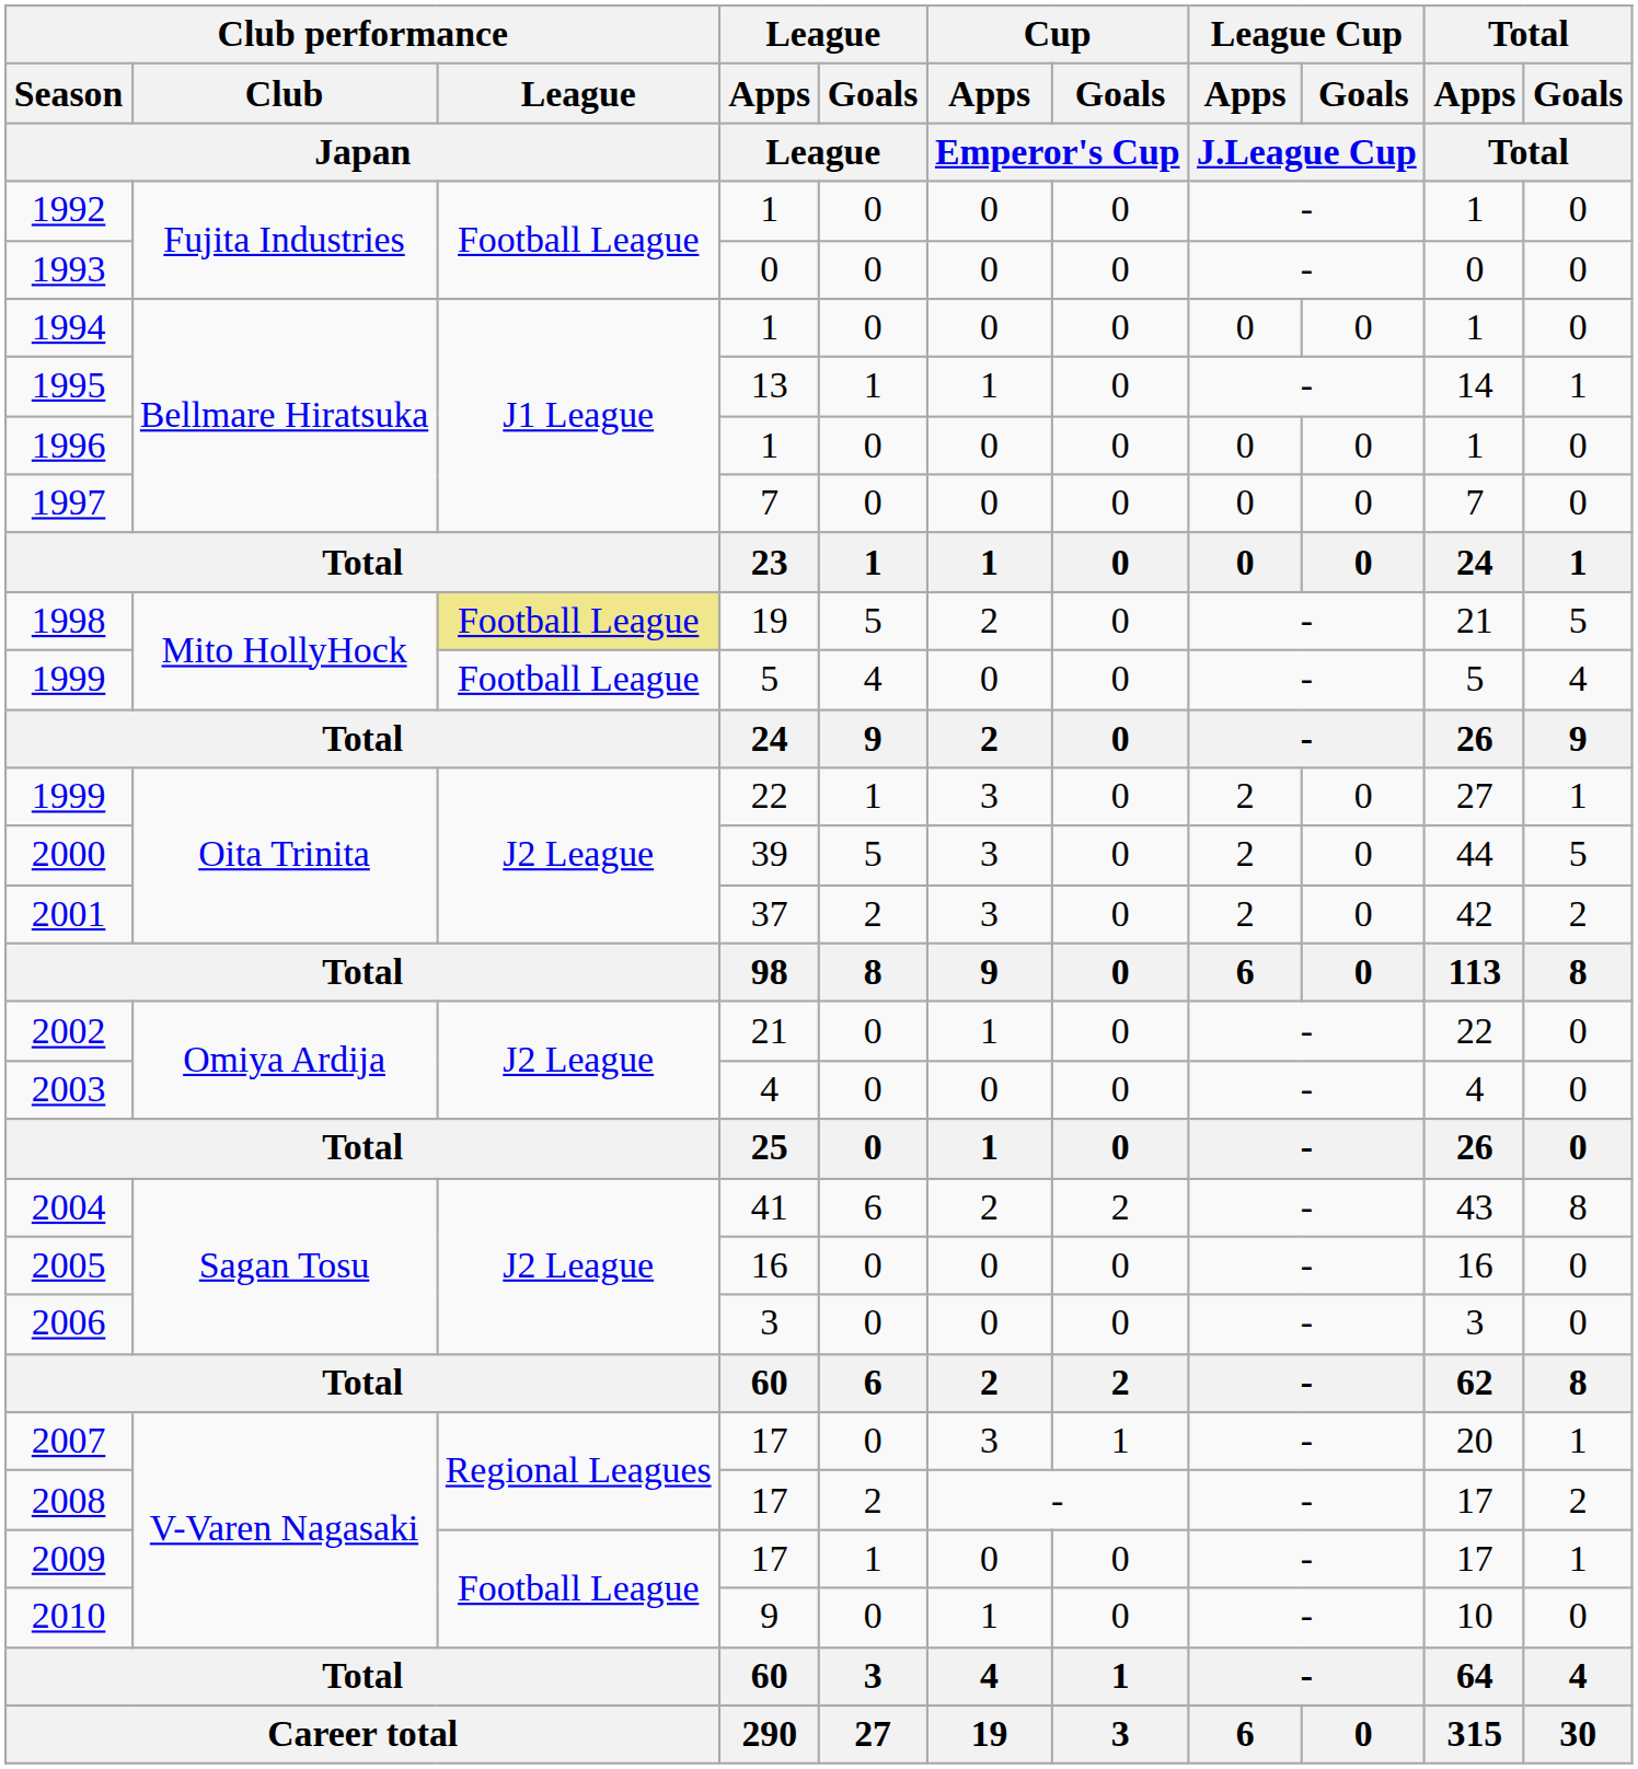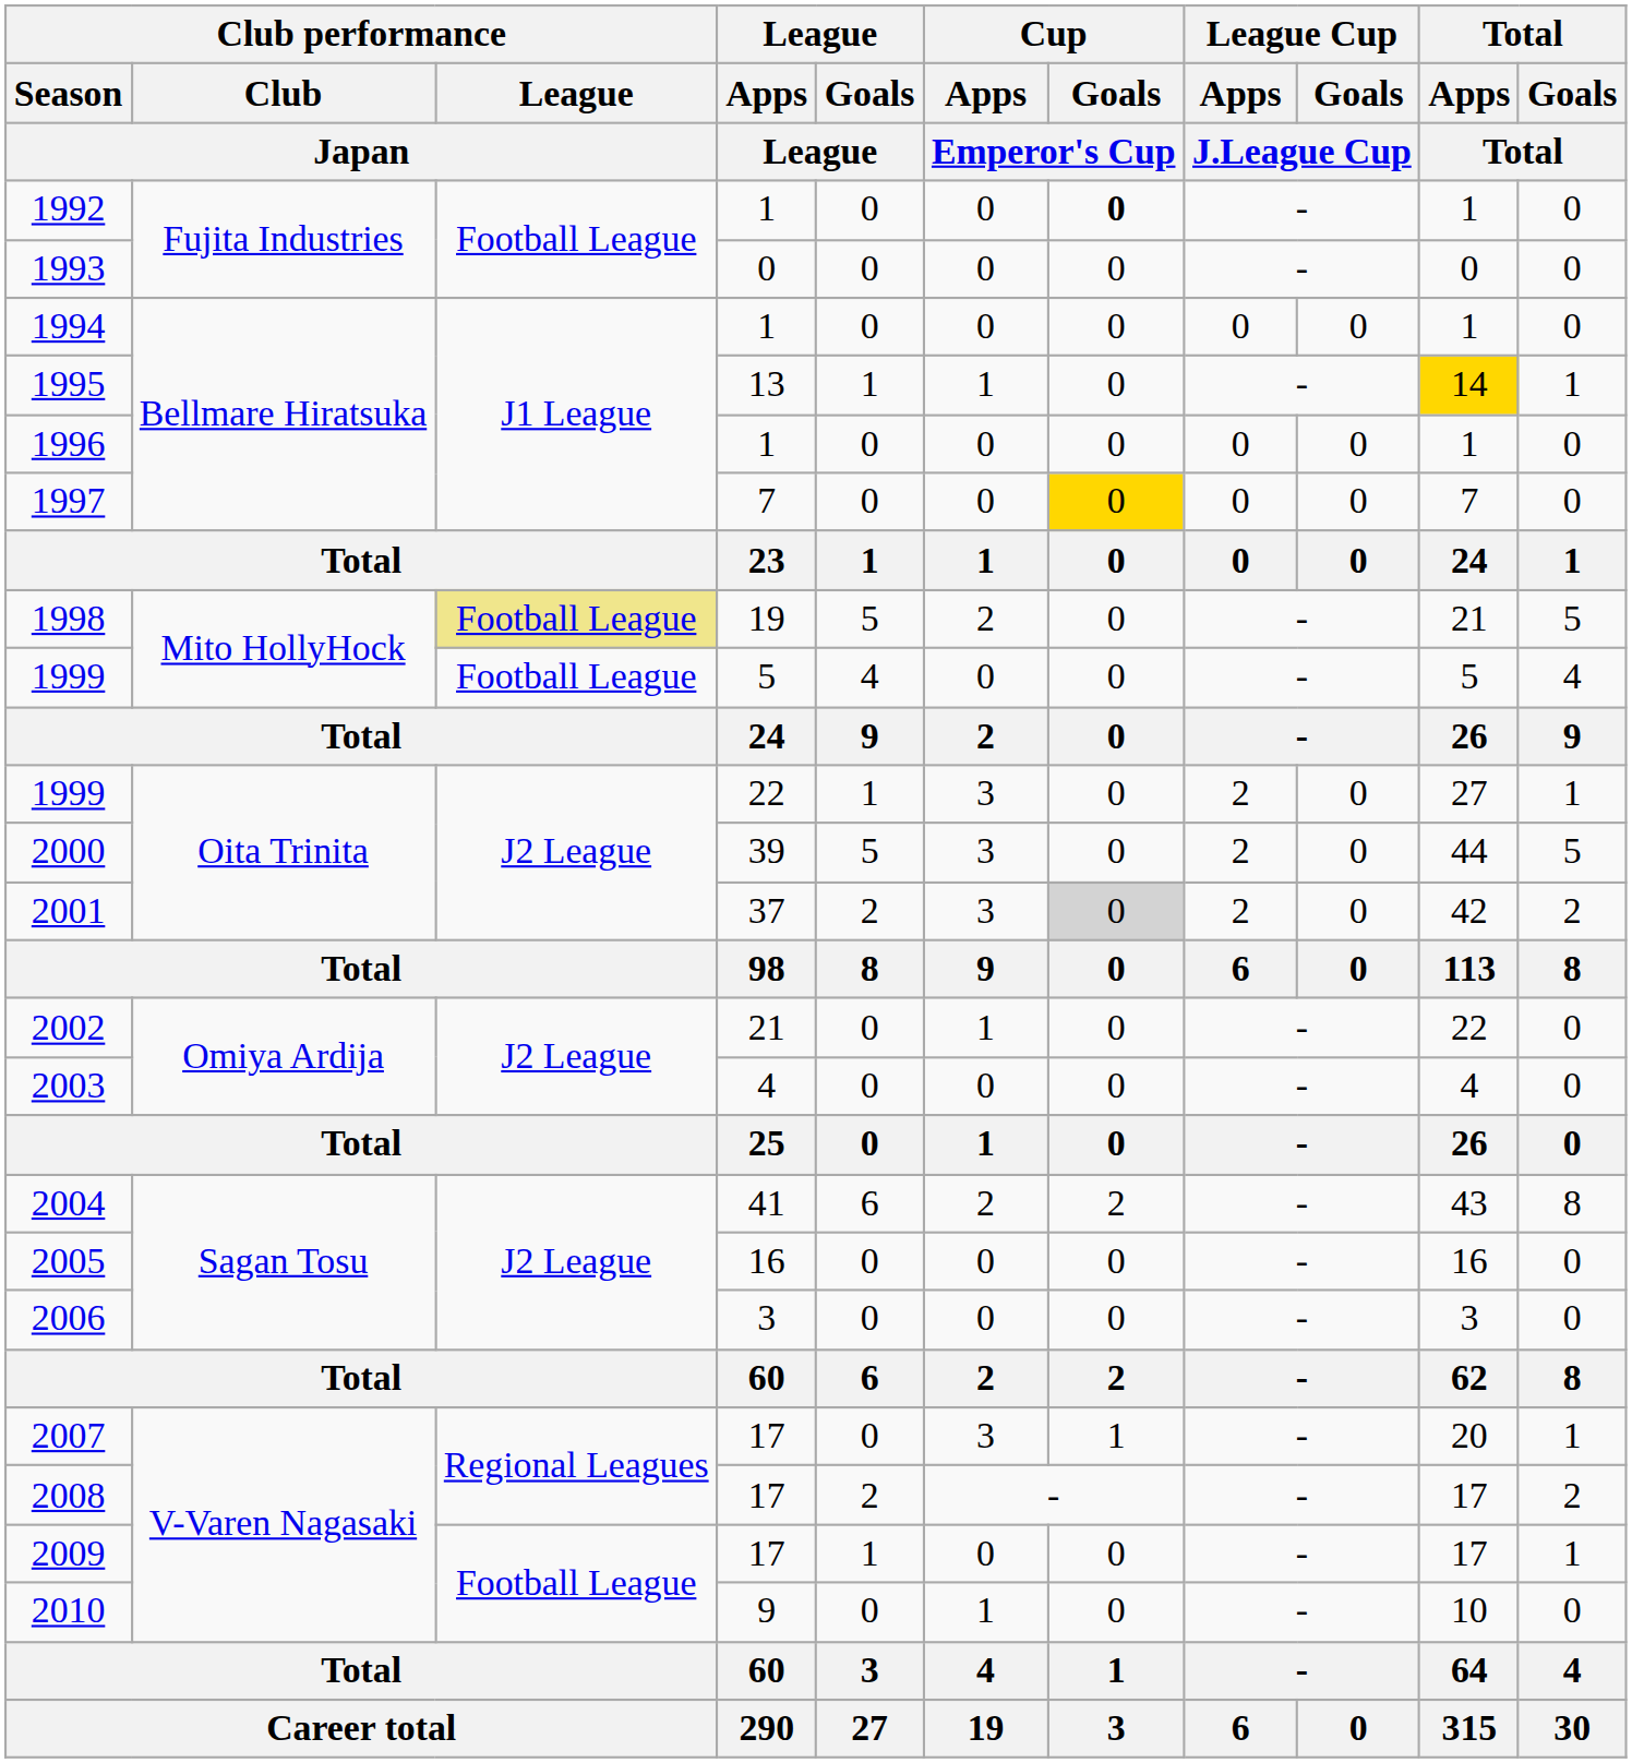1992 | Cup / Goals / Emperor's Cup: normal -> bold
1995 | Total / Apps / Total: no background -> gold background
1997 | Cup / Goals / Emperor's Cup: no background -> gold background
2001 | Cup / Goals / Emperor's Cup: no background -> lightgrey background
